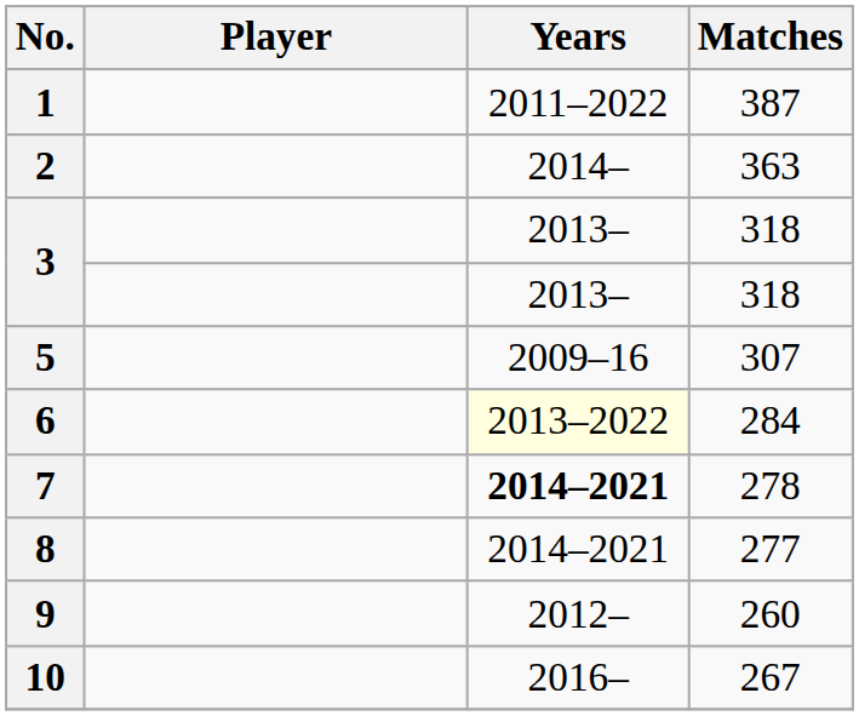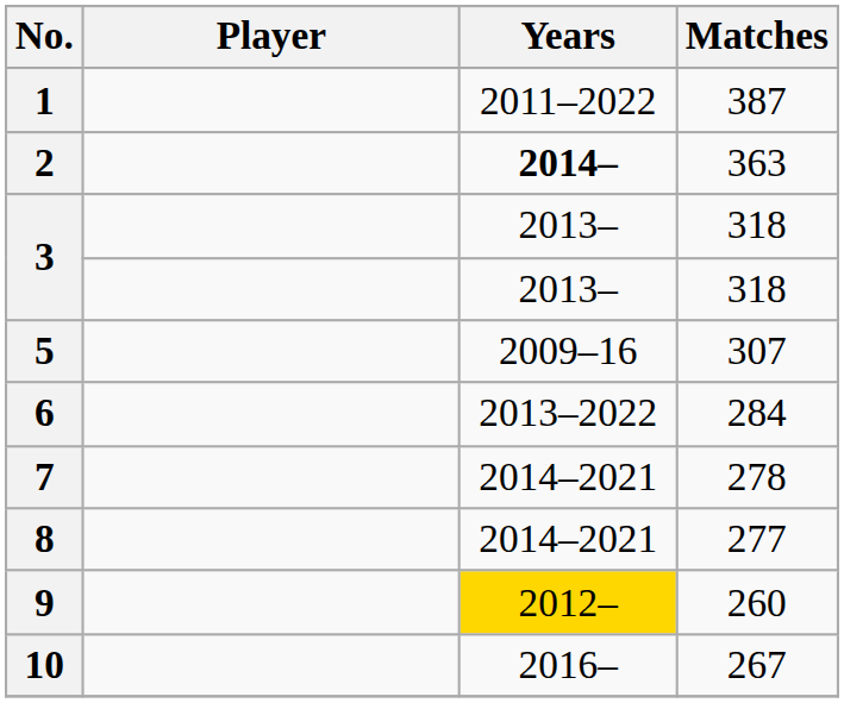2 | Years: normal -> bold
6 | Years: lightyellow background -> no background
7 | Years: bold -> normal
9 | Years: no background -> gold background
